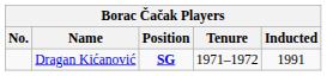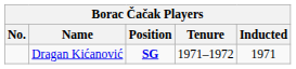Dragan Kićanović | Inducted: 1991 -> 1971
